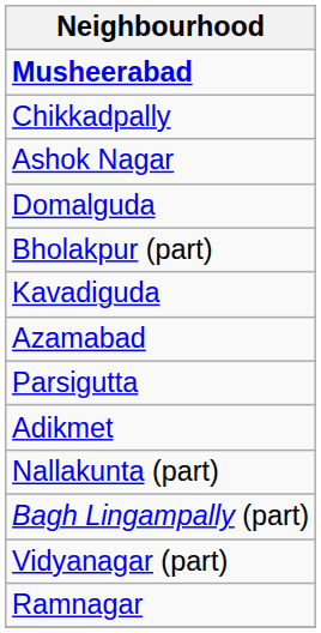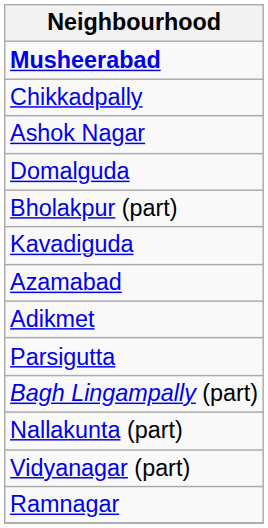row 9 | column 1: Parsigutta -> Adikmet
row 10 | column 1: Adikmet -> Parsigutta
row 11 | column 1: Nallakunta (part) -> Bagh Lingampally (part)
row 12 | column 1: Bagh Lingampally (part) -> Nallakunta (part)
